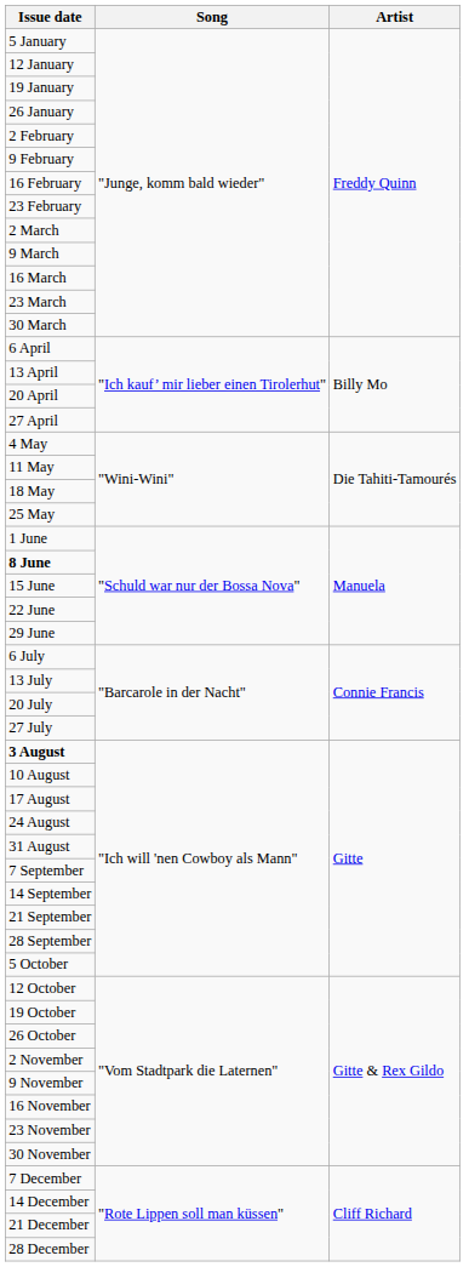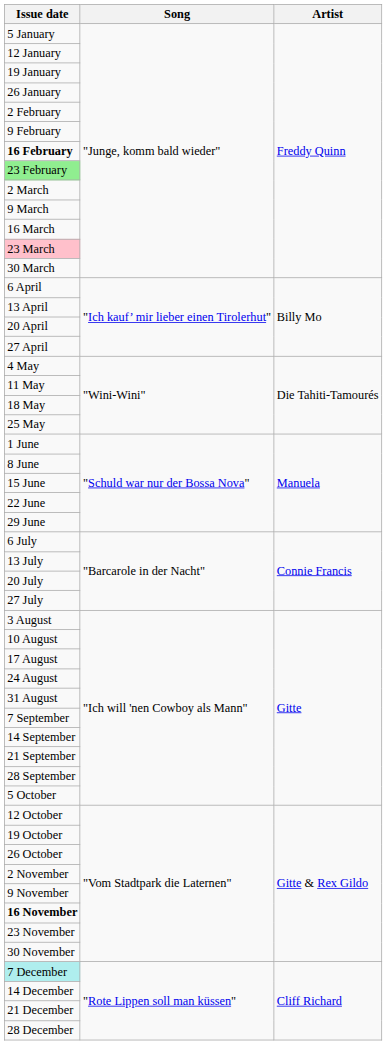16 February | Issue date: normal -> bold
23 February | Issue date: no background -> lightgreen background
23 March | Issue date: no background -> pink background
8 June | Issue date: bold -> normal
3 August | Issue date: bold -> normal
16 November | Issue date: normal -> bold
7 December | Issue date: no background -> paleturquoise background
